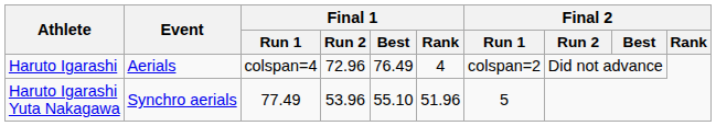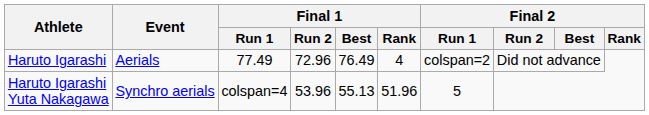Haruto Igarashi | Final 1 / Run 1: colspan=4 -> 77.49
Haruto Igarashi Yuta Nakagawa | Final 1 / Run 1: 77.49 -> colspan=4
Haruto Igarashi Yuta Nakagawa | Final 1 / Best: 55.10 -> 55.13
